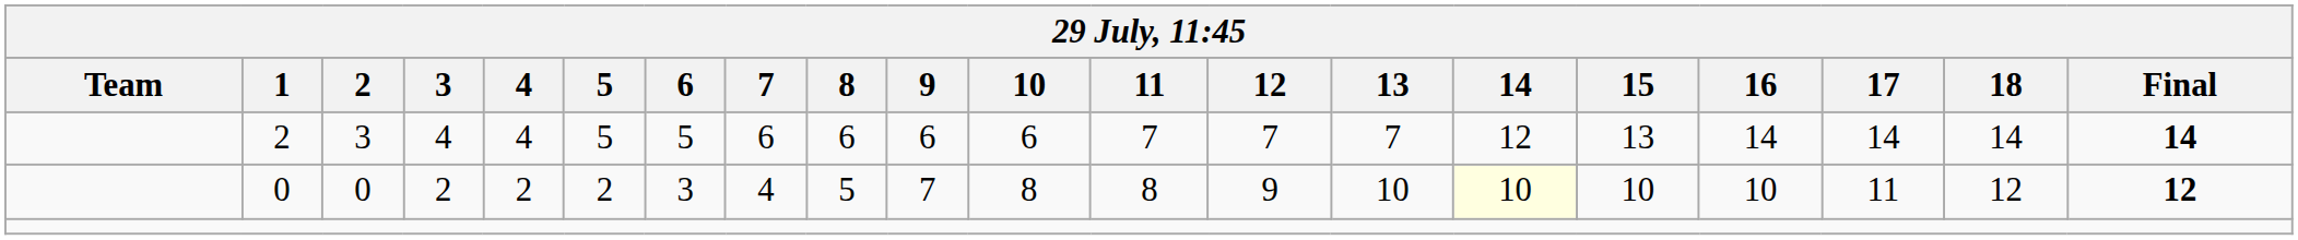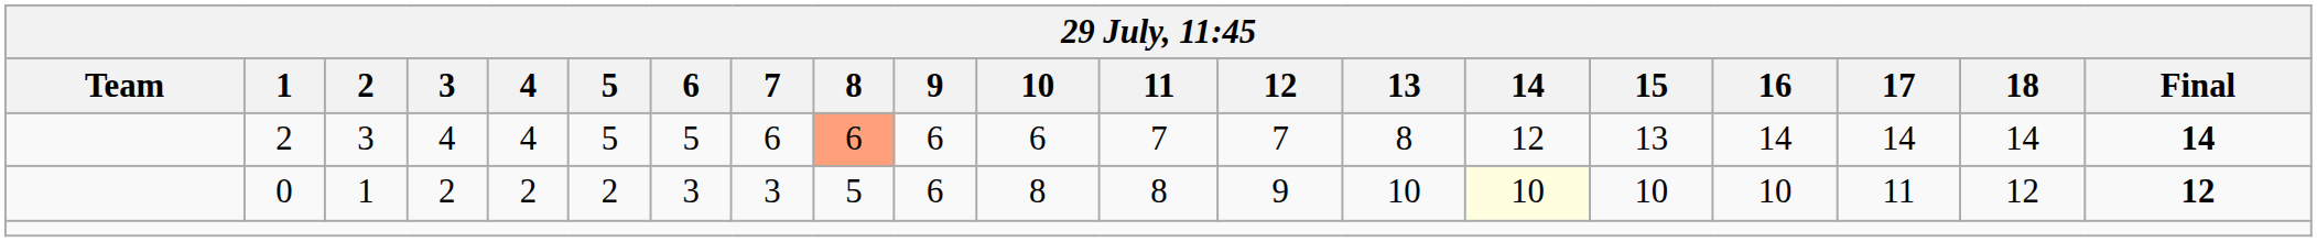row 3 | 8: no background -> lightsalmon background
row 3 | 13: 7 -> 8
row 4 | 2: 0 -> 1
row 4 | 7: 4 -> 3
row 4 | 9: 7 -> 6
